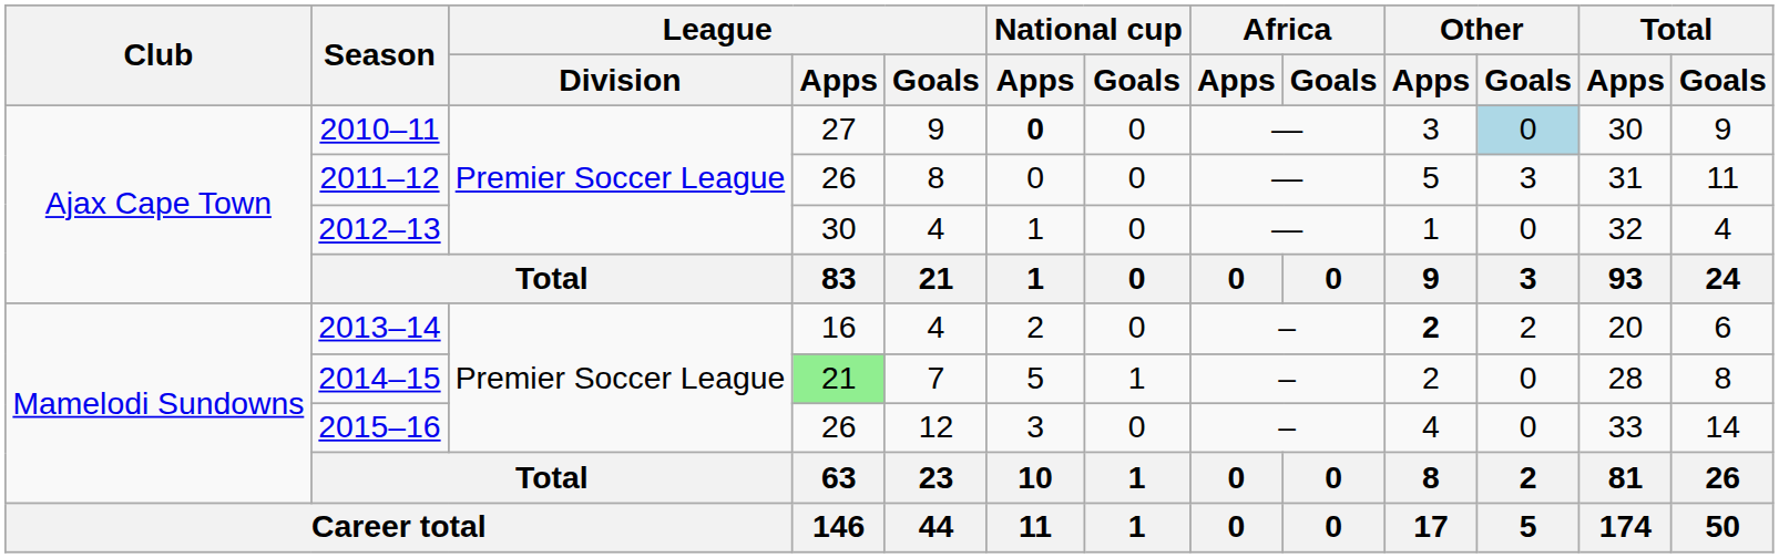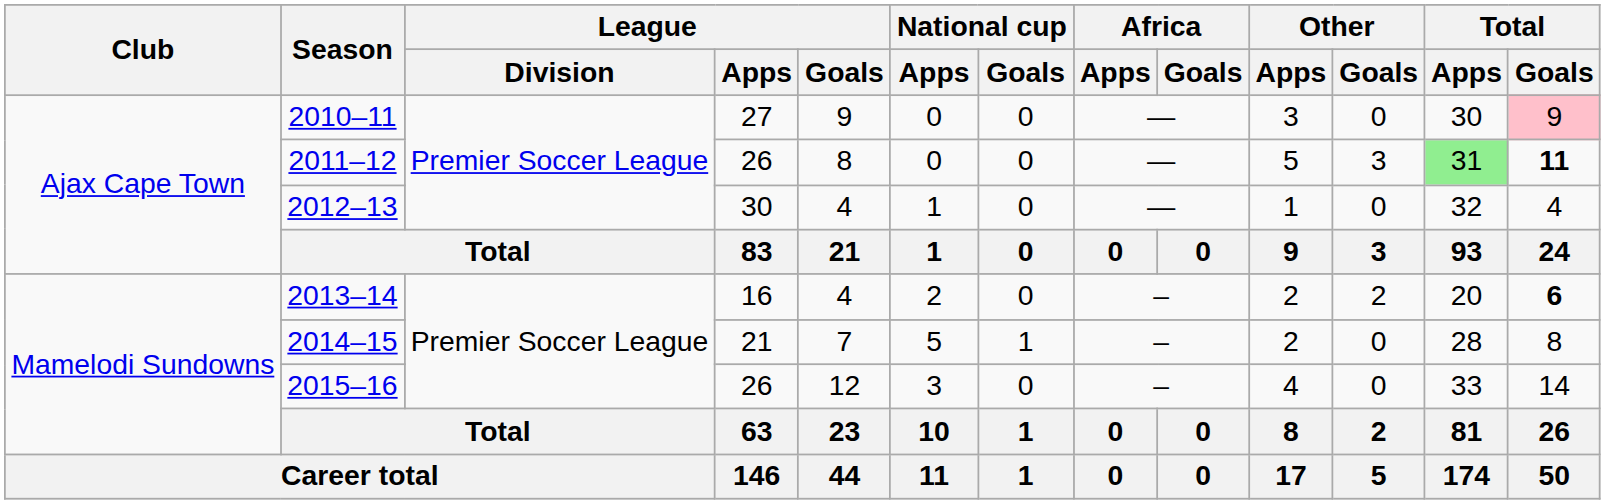2010–11 | National cup / Apps: bold -> normal
2010–11 | Other / Goals: lightblue background -> no background
2010–11 | Total / Goals: no background -> pink background
2011–12 | Total / Apps: no background -> lightgreen background
2011–12 | Total / Goals: normal -> bold
2013–14 | Other / Apps: bold -> normal
2013–14 | Total / Goals: normal -> bold
2014–15 | League / Apps: lightgreen background -> no background
